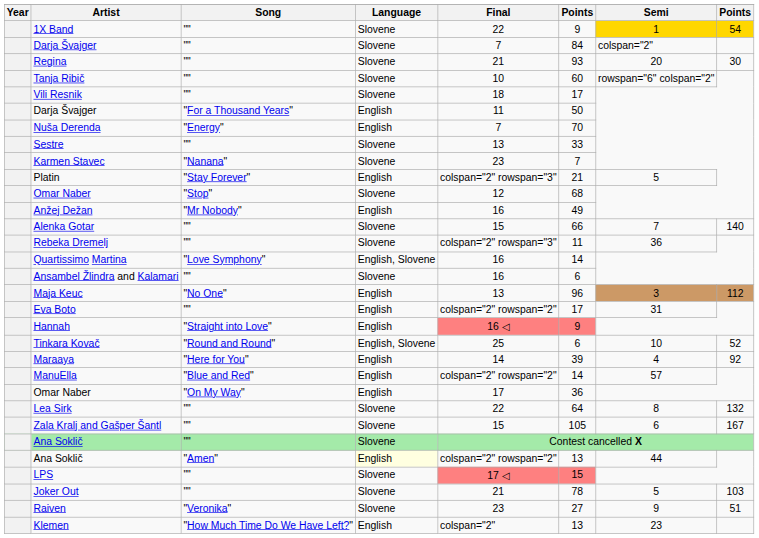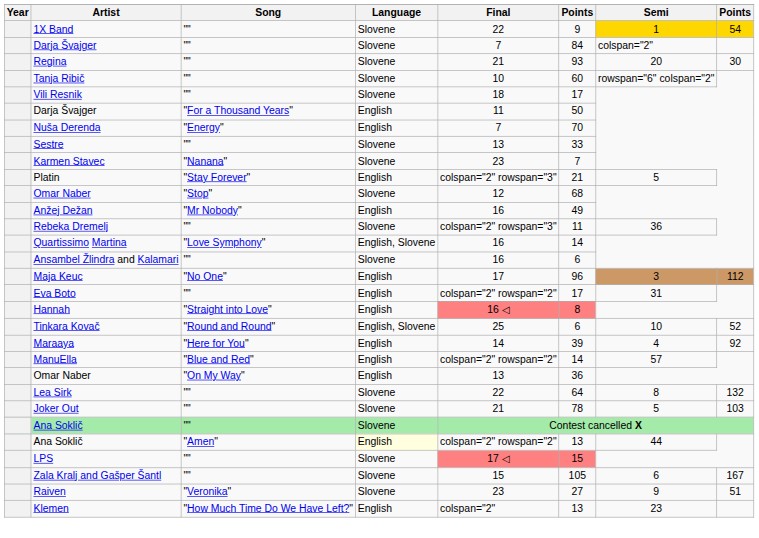- row: Alenka Gotar | "" | Slovene | 15 | 66 | 7 | 140
Maja Keuc | Final: 13 -> 17
Hannah | column 6: 9 -> 8
Omar Naber / "On My Way" | Final: 17 -> 13
rows swapped: Zala Kralj and Gašper Šantl <-> Joker Out
